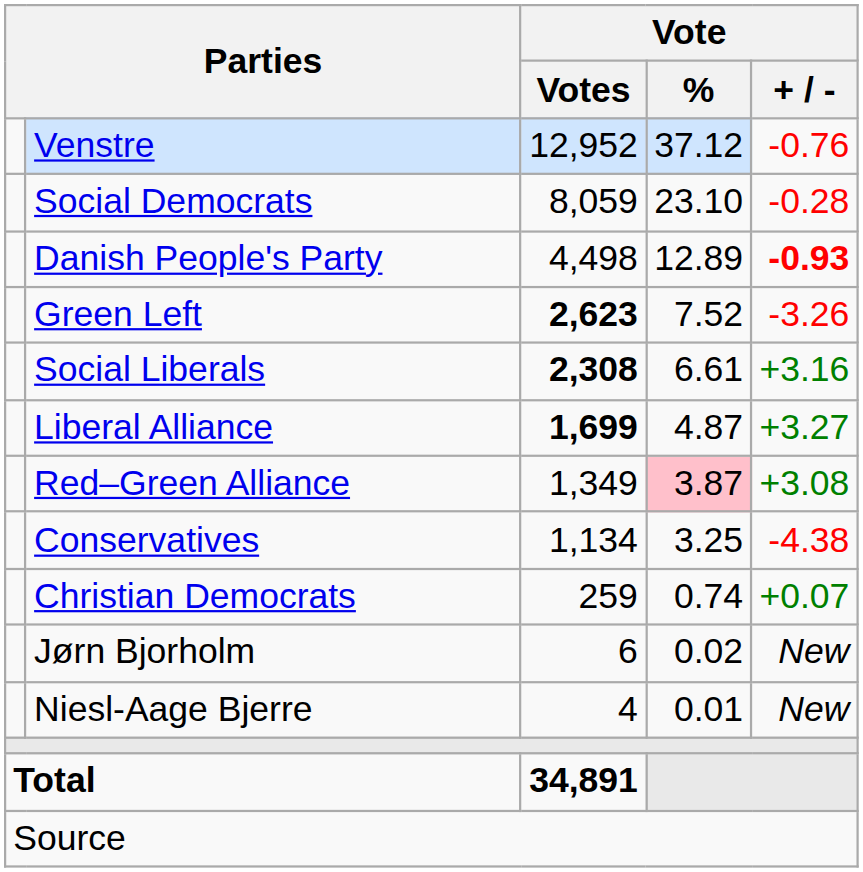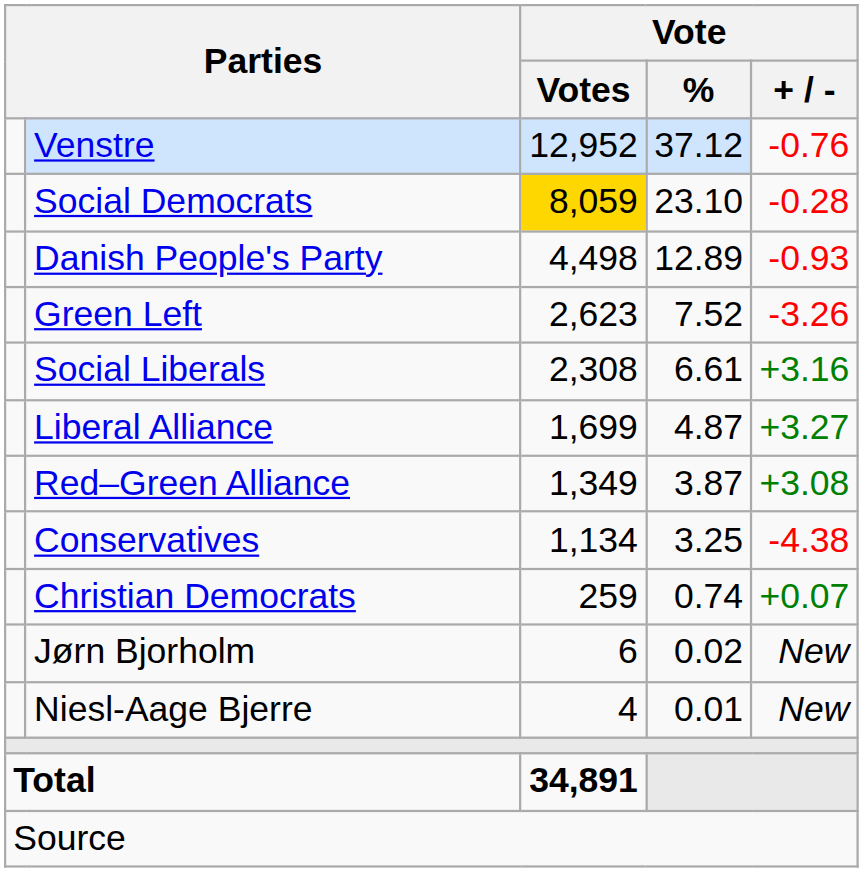Social Democrats | Vote / Votes: no background -> gold background
Danish People's Party | Vote / + / -: bold -> normal
Green Left | Vote / Votes: bold -> normal
Social Liberals | Vote / Votes: bold -> normal
Liberal Alliance | Vote / Votes: bold -> normal
Red–Green Alliance | Vote / %: pink background -> no background
